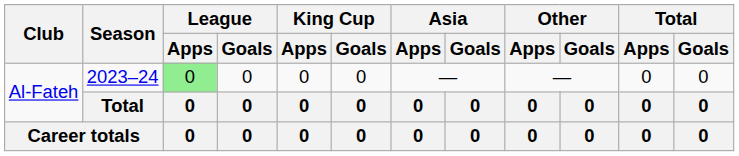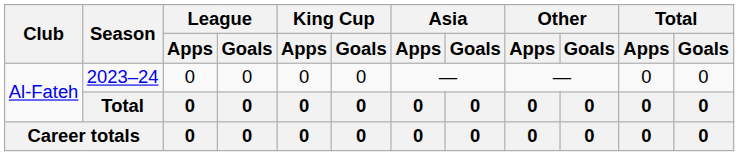Al-Fateh / 2023–24 | League / Apps: lightgreen background -> no background
